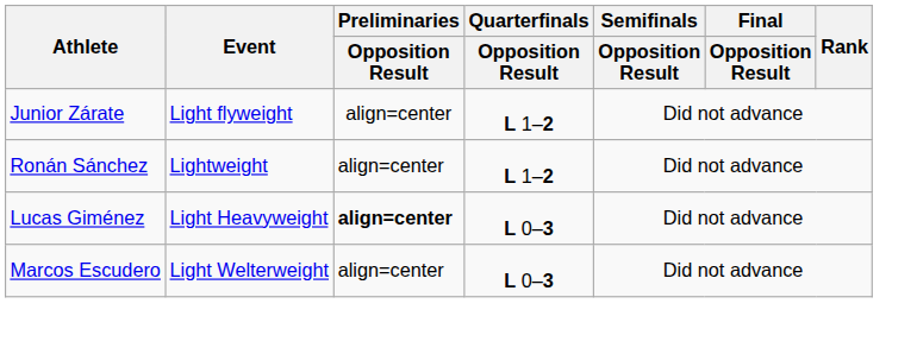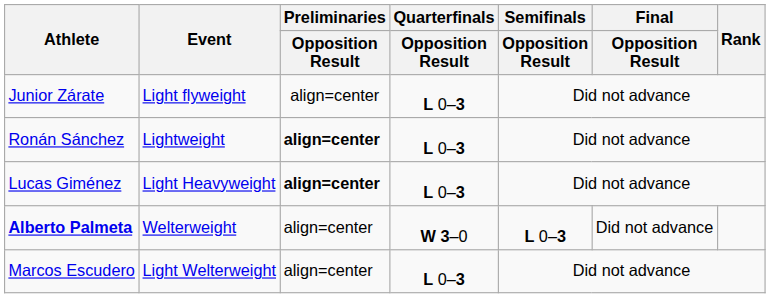Junior Zárate | Quarterfinals / Opposition Result: L 1–2 -> L 0–3
Ronán Sánchez | Preliminaries / Opposition Result: normal -> bold
Ronán Sánchez | Quarterfinals / Opposition Result: L 1–2 -> L 0–3
+ row: Alberto Palmeta | Welterweight | align=center | W 3–0 | L 0–3 | Did not advance
